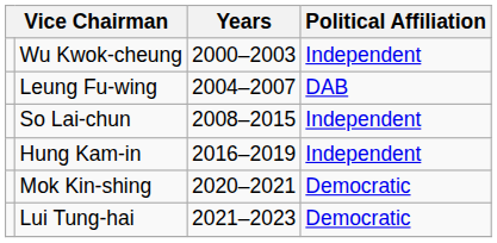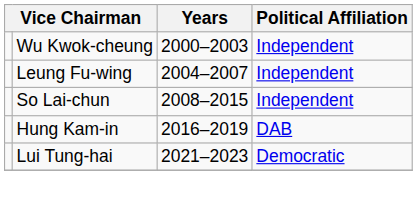Leung Fu-wing | Political Affiliation: DAB -> Independent
Hung Kam-in | Political Affiliation: Independent -> DAB
- row: Mok Kin-shing | 2020–2021 | Democratic
